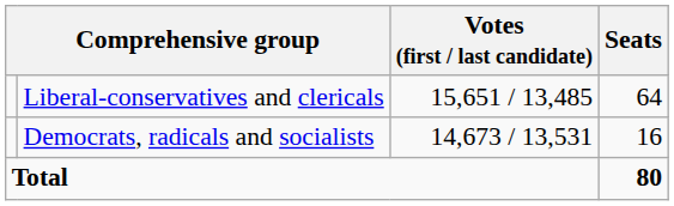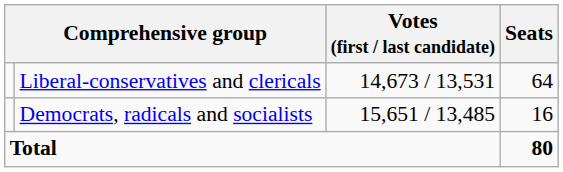Liberal-conservatives and clericals | Votes (first / last candidate): 15,651 / 13,485 -> 14,673 / 13,531
Democrats, radicals and socialists | Votes (first / last candidate): 14,673 / 13,531 -> 15,651 / 13,485
